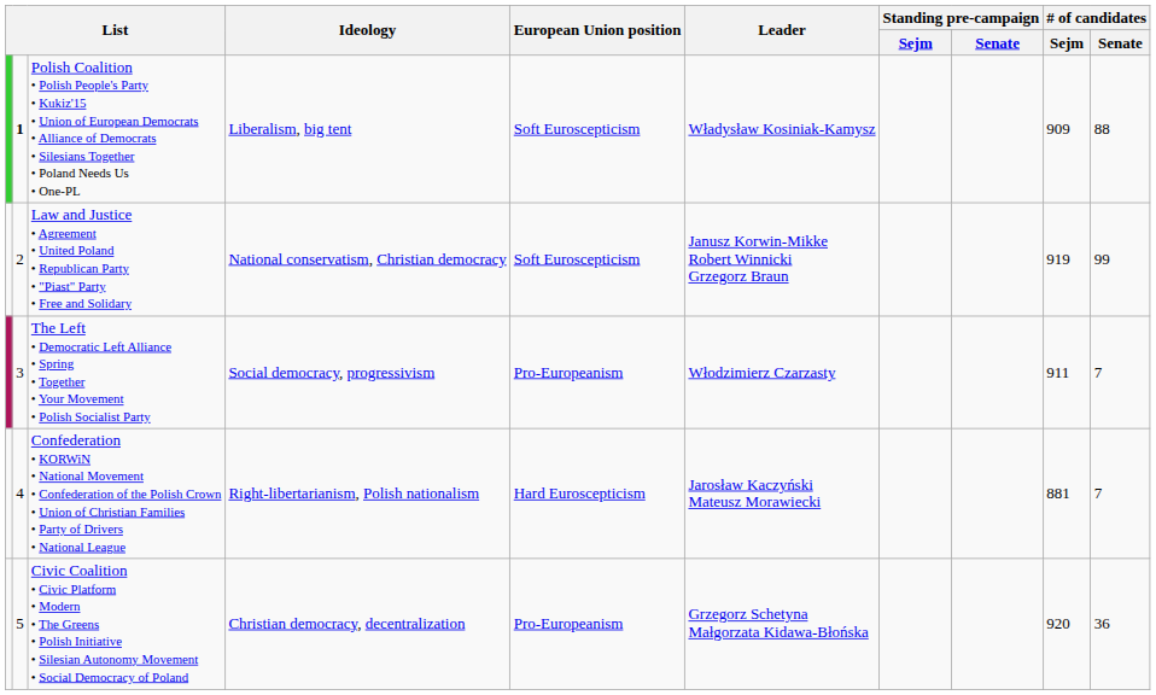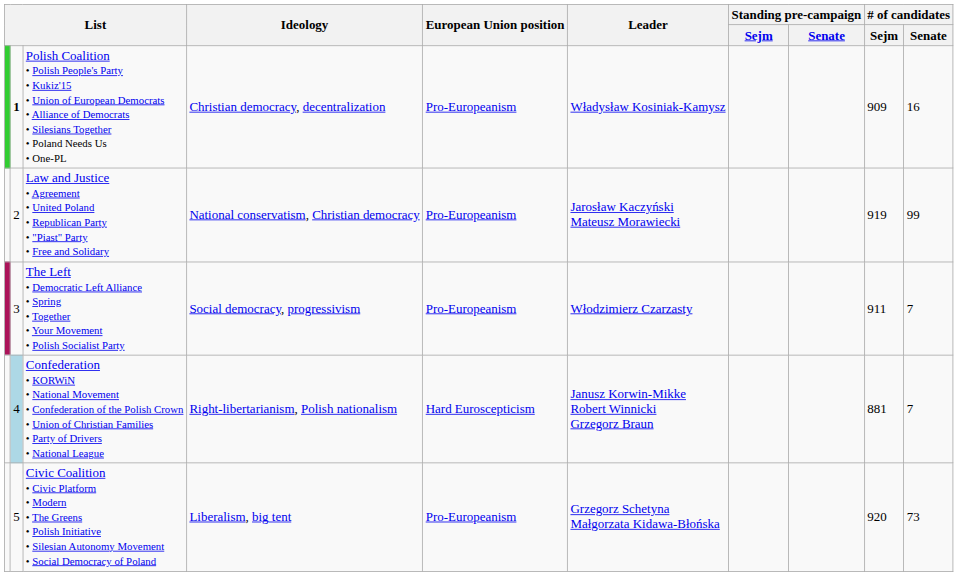row 3 | Ideology: Liberalism, big tent -> Christian democracy, decentralization
row 3 | European Union position: Soft Euroscepticism -> Pro-Europeanism
row 3 | # of candidates / Senate: 88 -> 16
row 4 | European Union position: Soft Euroscepticism -> Pro-Europeanism
row 4 | Leader: Janusz Korwin-Mikke Robert Winnicki Grzegorz Braun -> Jarosław Kaczyński Mateusz Morawiecki
row 6 | column 2: no background -> lightblue background
row 6 | Leader: Jarosław Kaczyński Mateusz Morawiecki -> Janusz Korwin-Mikke Robert Winnicki Grzegorz Braun
row 7 | Ideology: Christian democracy, decentralization -> Liberalism, big tent
row 7 | # of candidates / Senate: 36 -> 73
